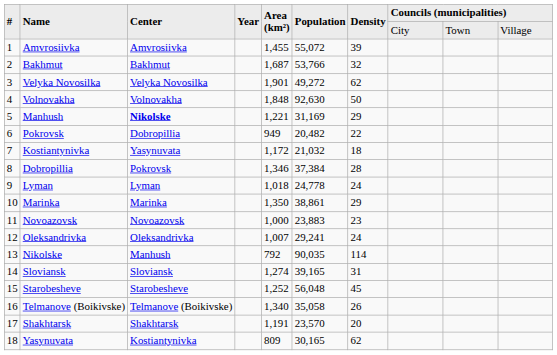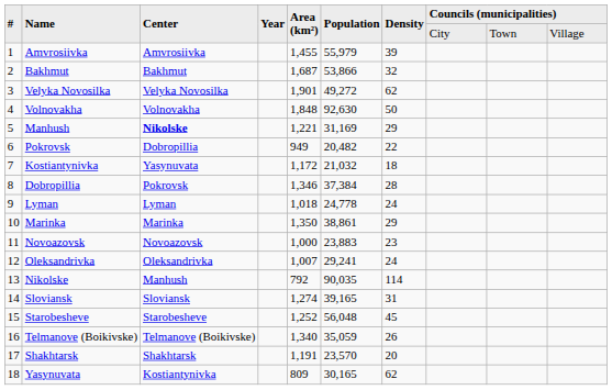row 3 | Population: 55,072 -> 55,979
row 4 | Population: 53,766 -> 53,866
row 18 | Population: 35,058 -> 35,059
